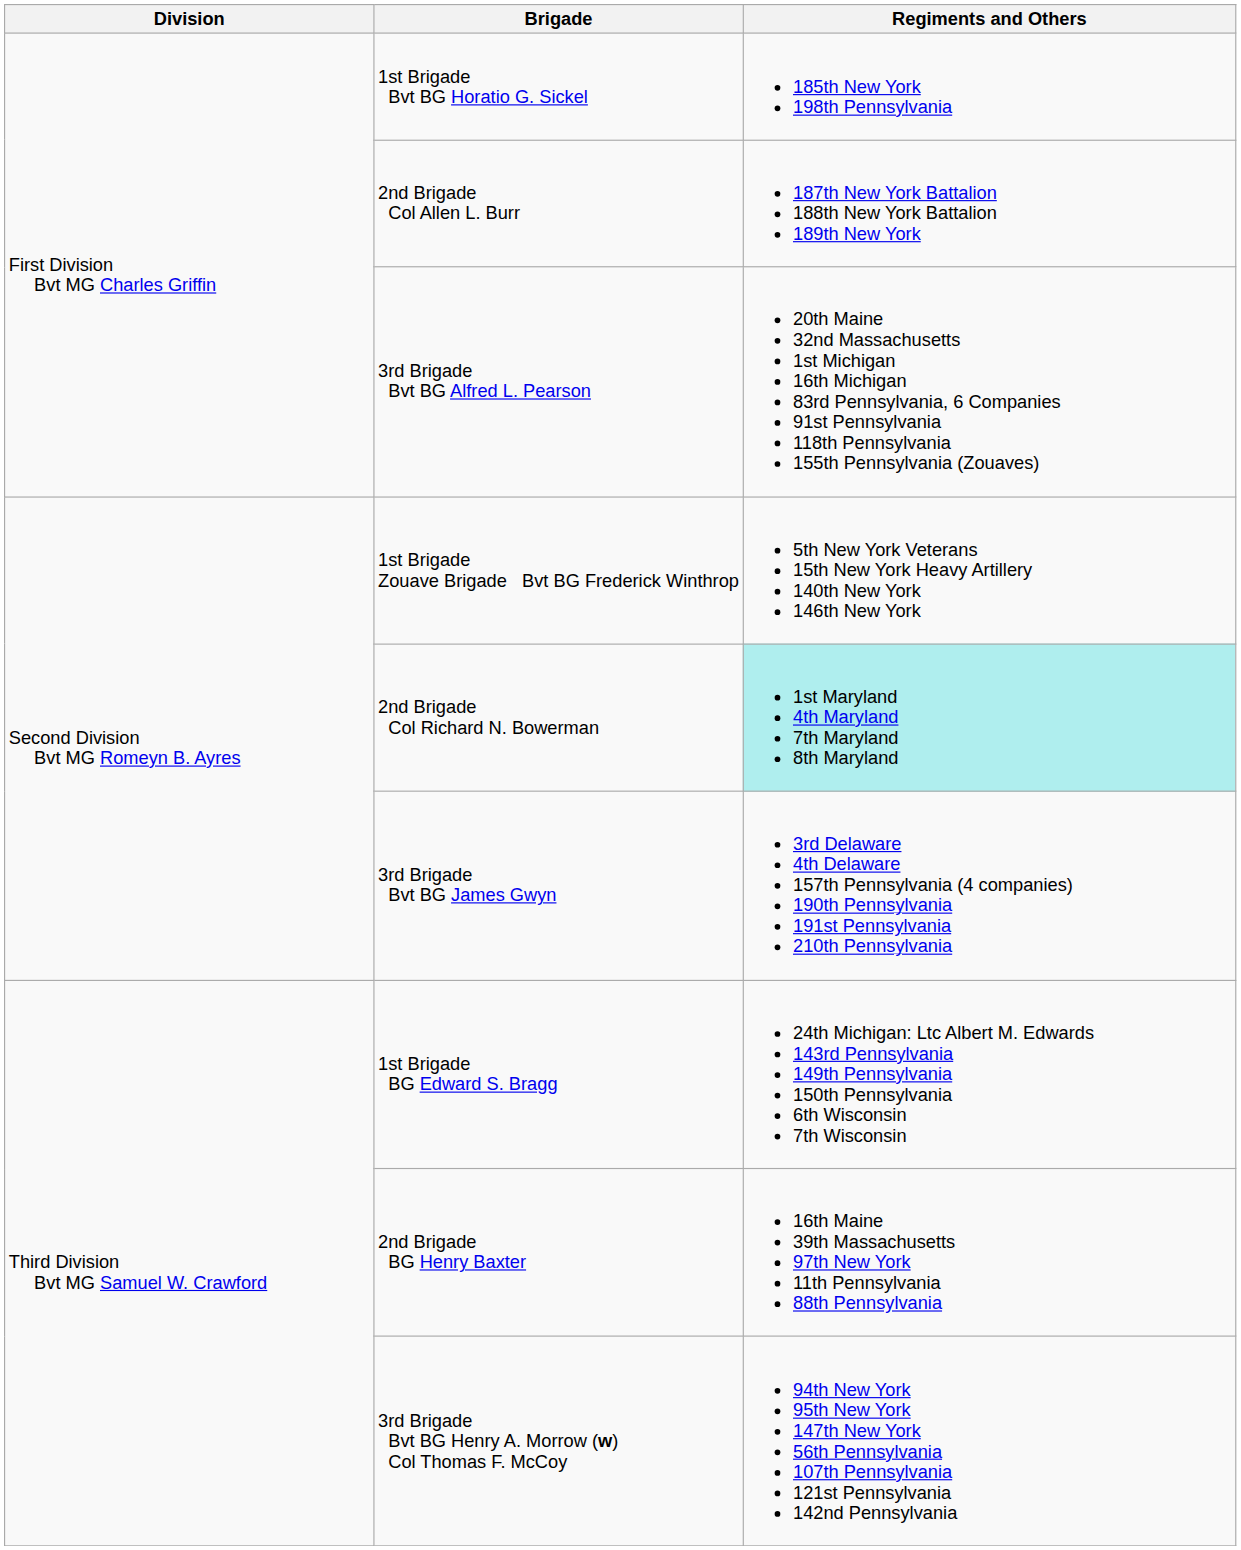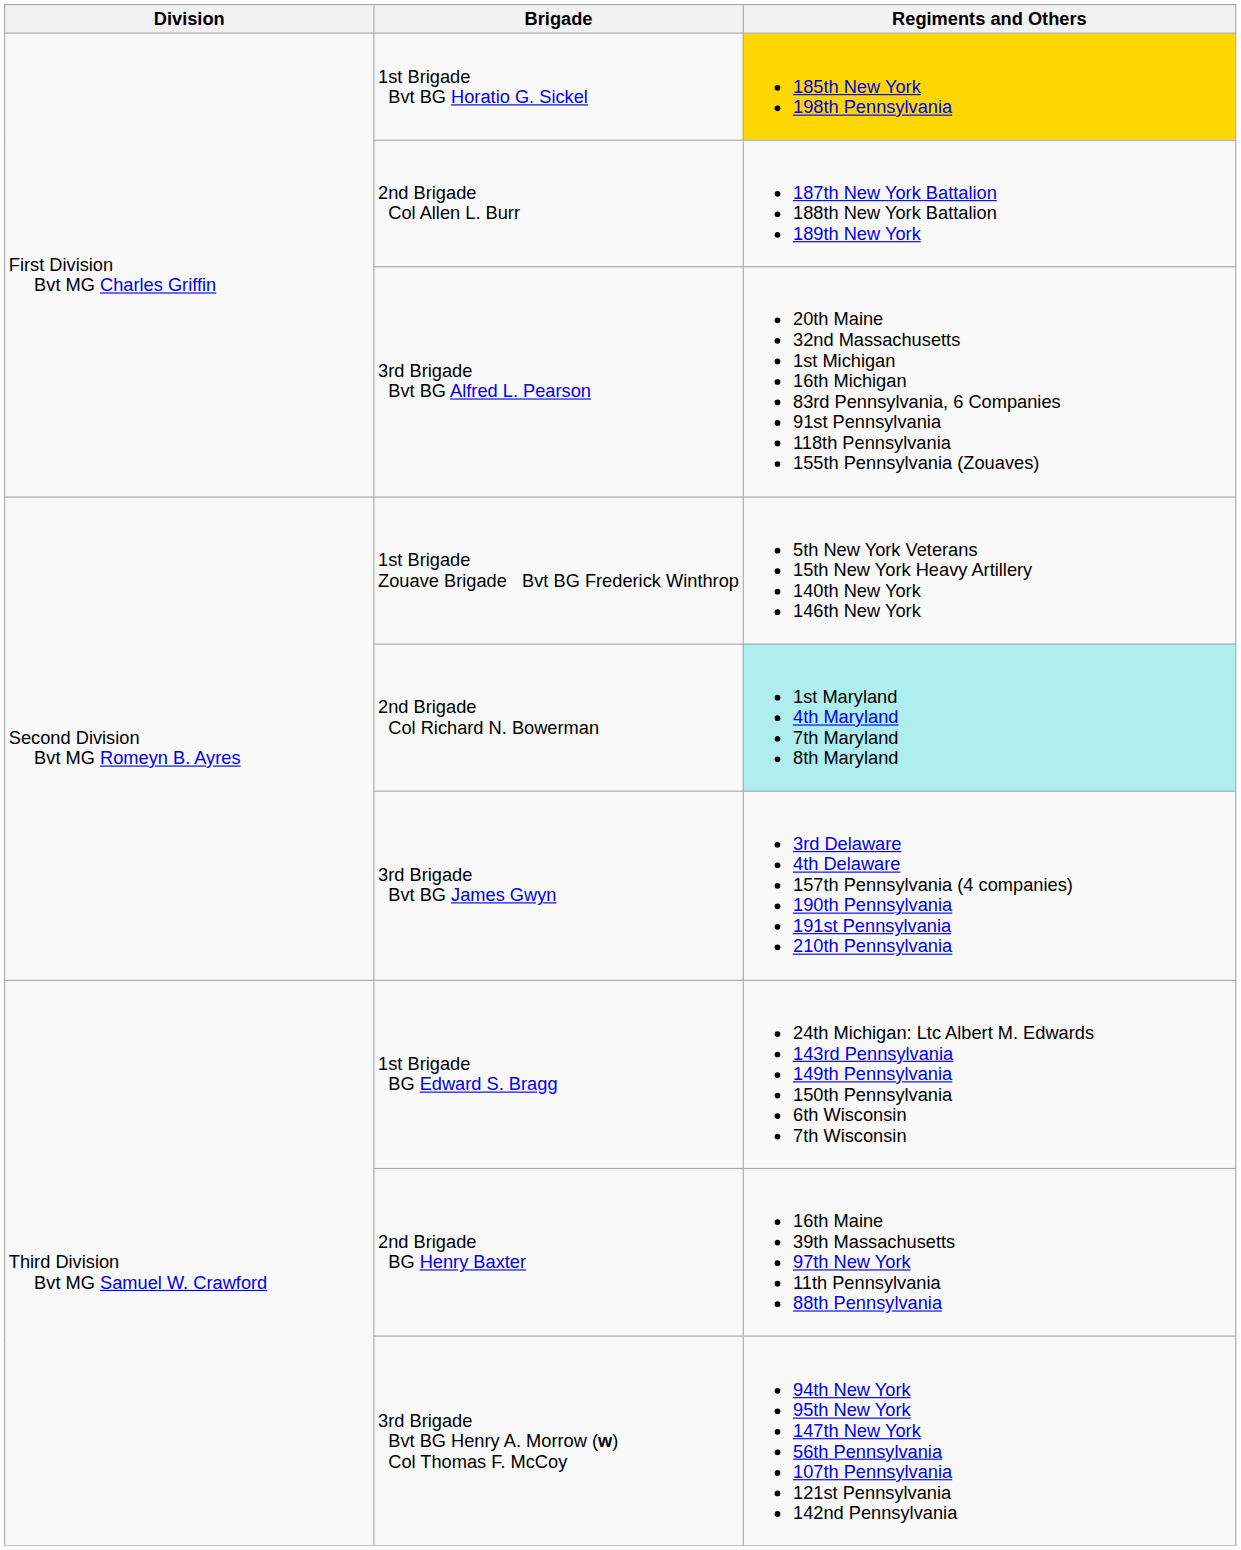1st Brigade Bvt BG Horatio G. Sickel | Regiments and Others: no background -> gold background
